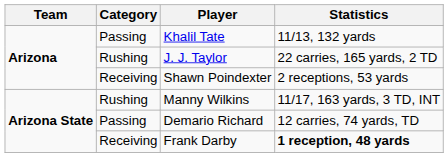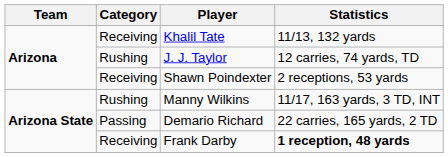Khalil Tate | Category: Passing -> Receiving
J. J. Taylor | Statistics: 22 carries, 165 yards, 2 TD -> 12 carries, 74 yards, TD
Demario Richard | Statistics: 12 carries, 74 yards, TD -> 22 carries, 165 yards, 2 TD
